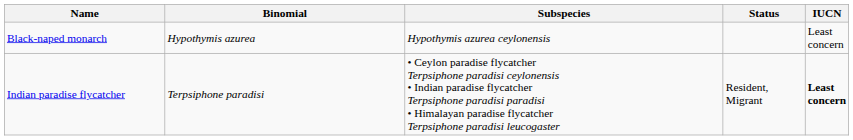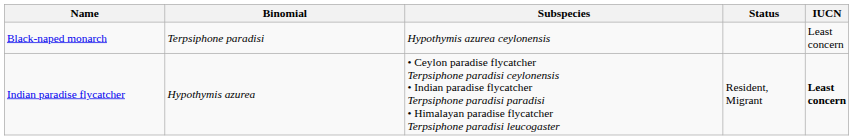Black-naped monarch | Binomial: Hypothymis azurea -> Terpsiphone paradisi
Indian paradise flycatcher | Binomial: Terpsiphone paradisi -> Hypothymis azurea
